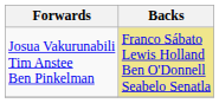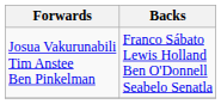Josua Vakurunabili Tim Anstee Ben Pinkelman | Backs: khaki background -> no background
